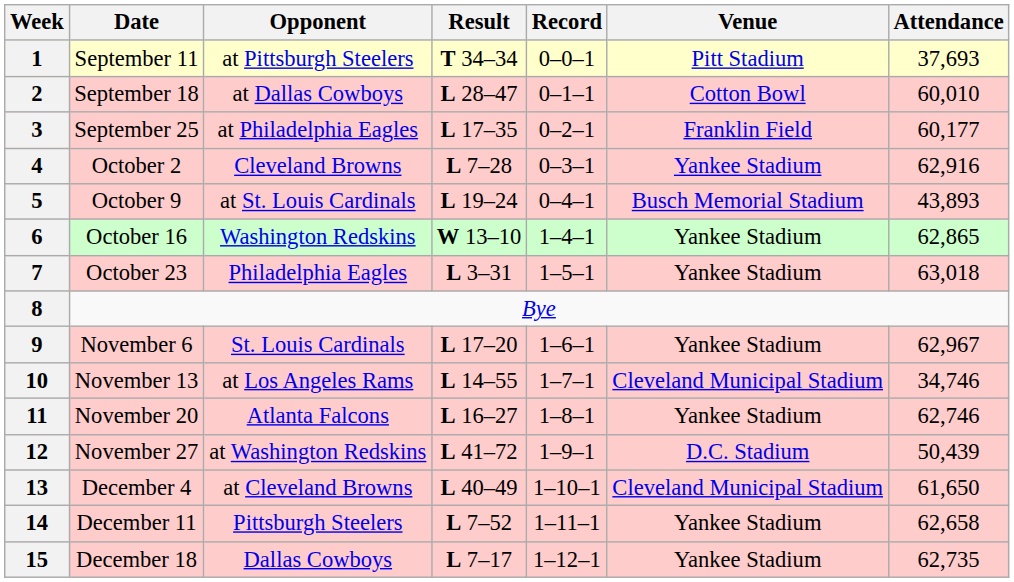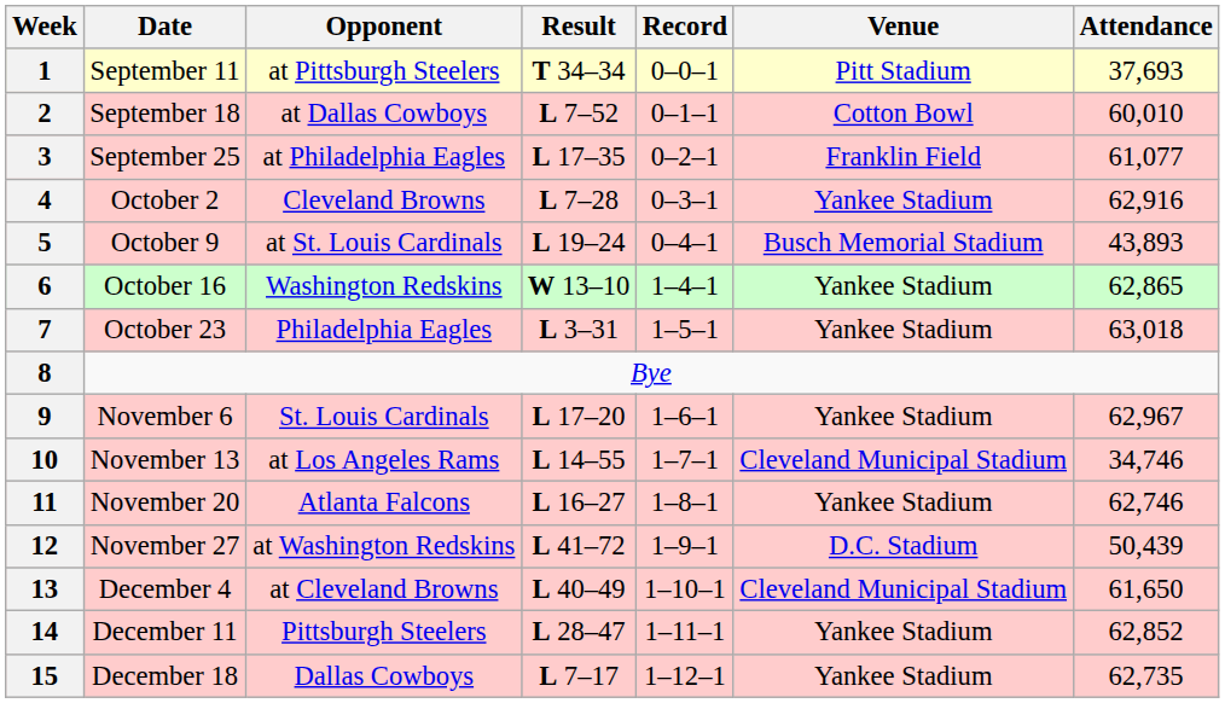2 | Result: L 28–47 -> L 7–52
3 | Attendance: 60,177 -> 61,077
14 | Result: L 7–52 -> L 28–47
14 | Attendance: 62,658 -> 62,852
